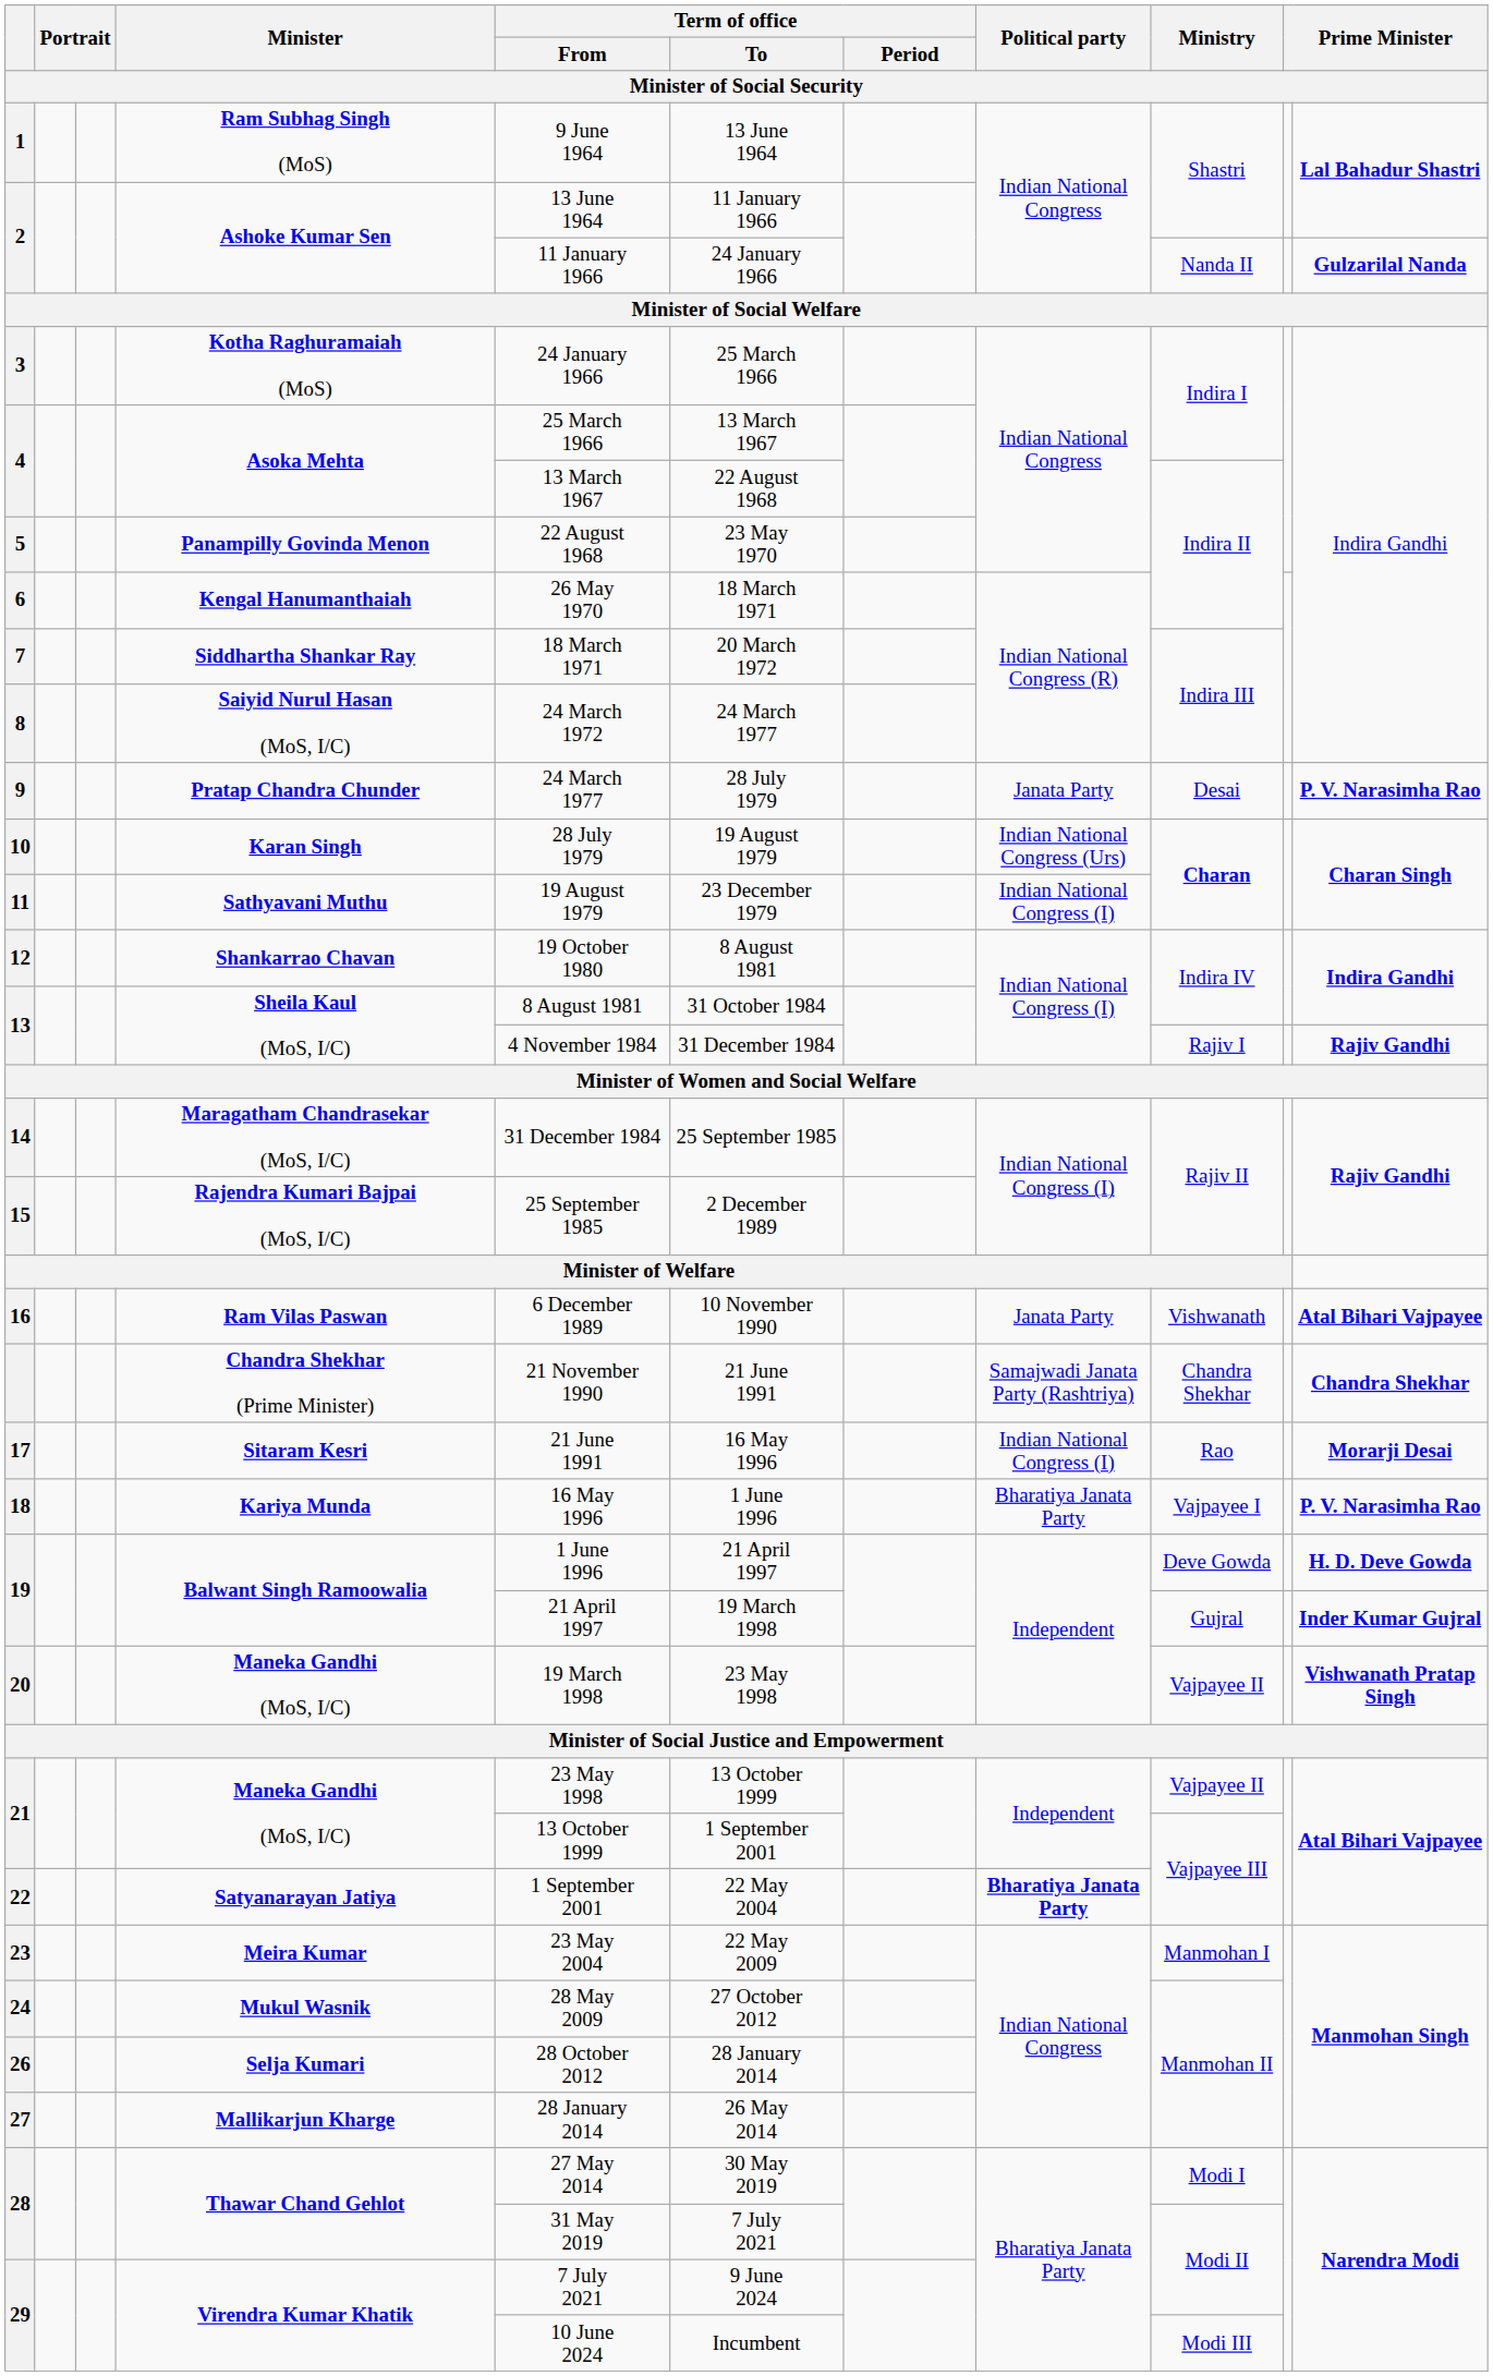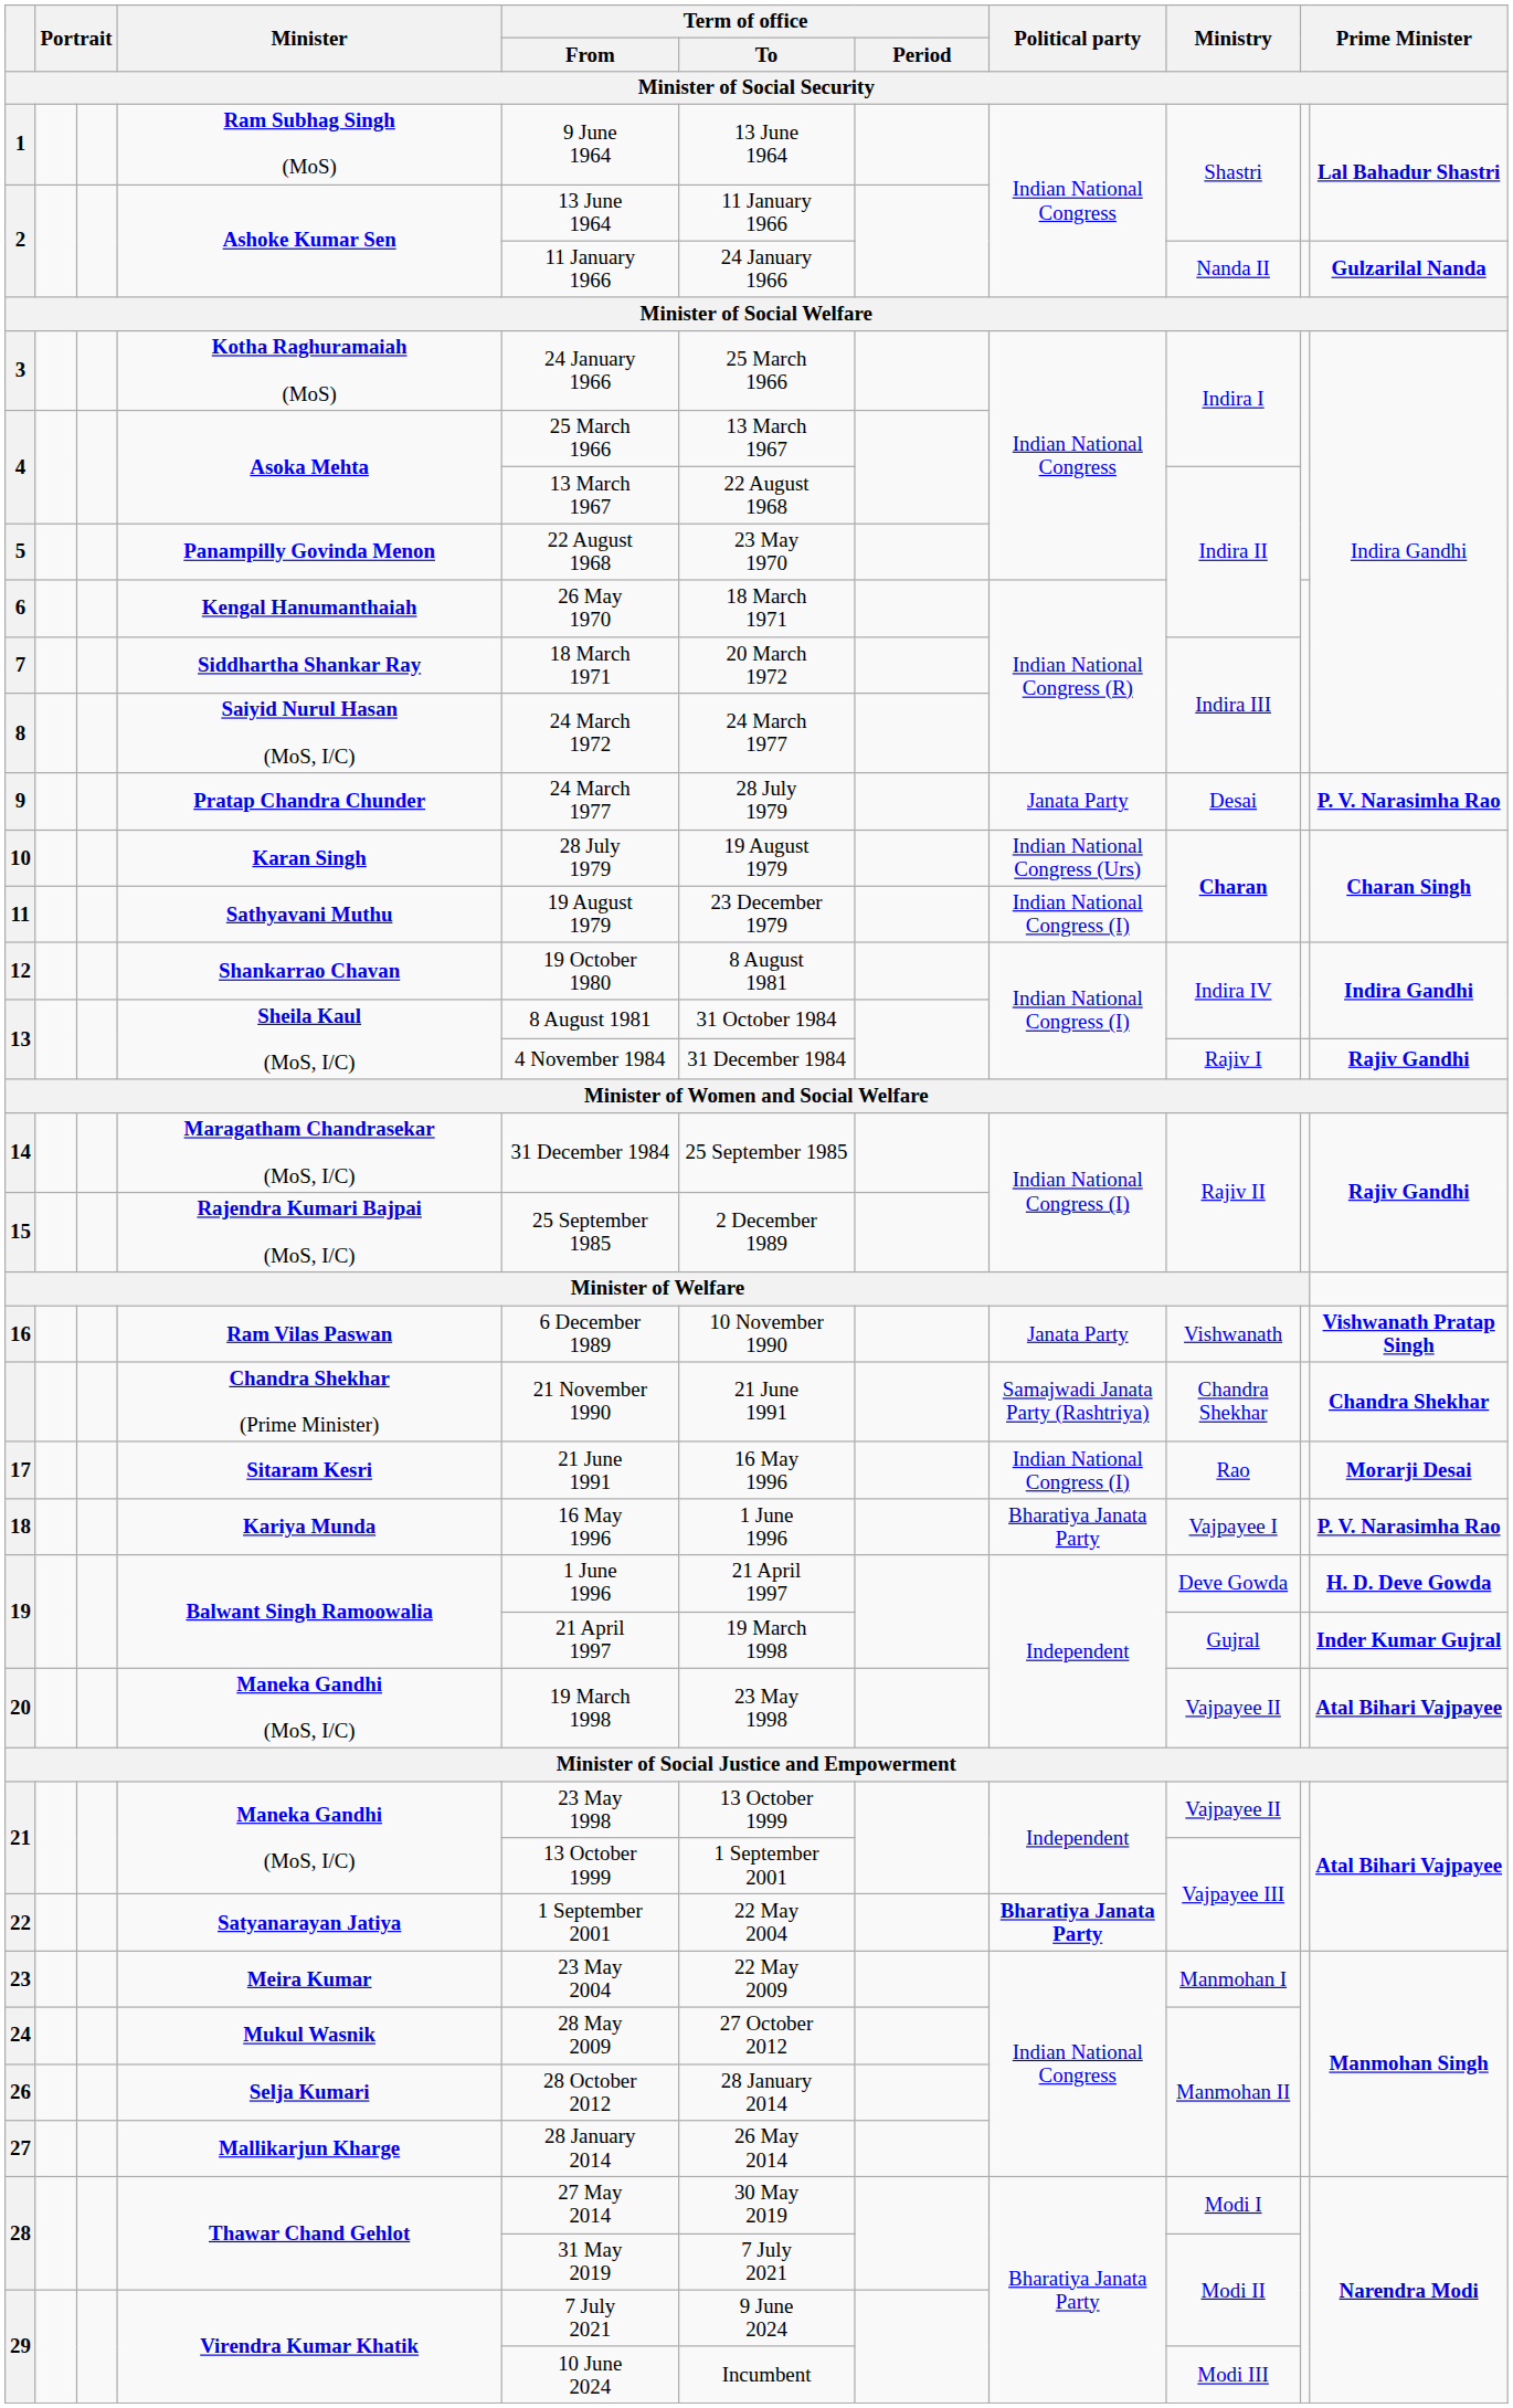16 | column 11: Atal Bihari Vajpayee -> Vishwanath Pratap Singh
20 | column 11: Vishwanath Pratap Singh -> Atal Bihari Vajpayee
